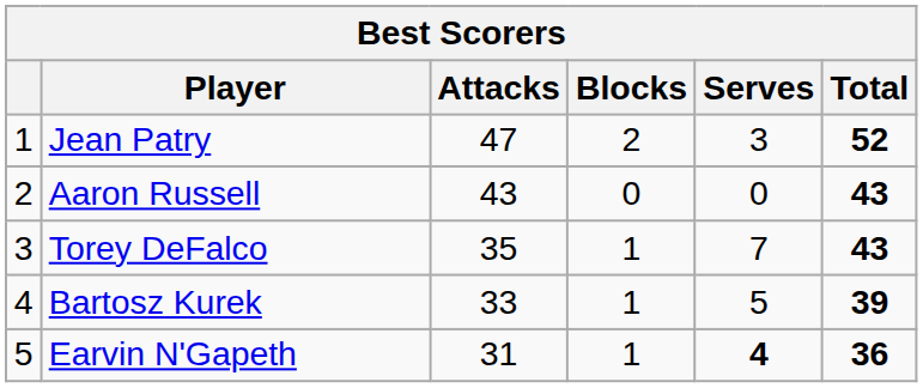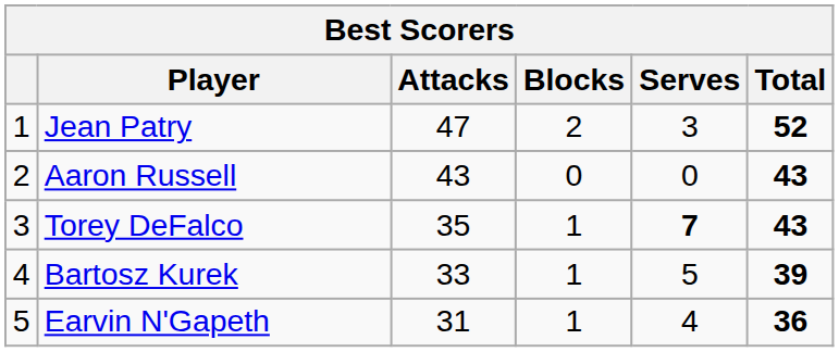Torey DeFalco | Serves: normal -> bold
Earvin N'Gapeth | Serves: bold -> normal
